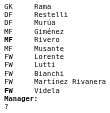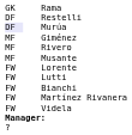Murúa | column 1: no background -> lavender background
Rivero | column 1: bold -> normal
Videla | column 1: bold -> normal
